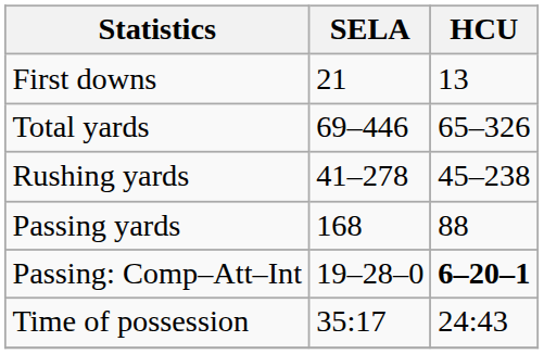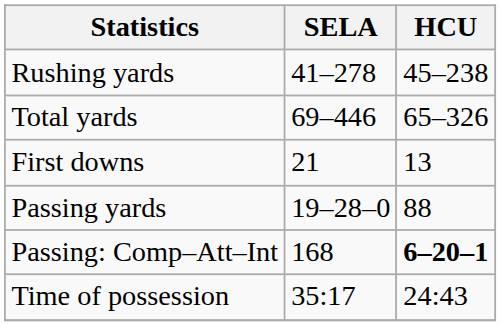rows swapped: First downs <-> Rushing yards
Passing yards | SELA: 168 -> 19–28–0
Passing: Comp–Att–Int | SELA: 19–28–0 -> 168
